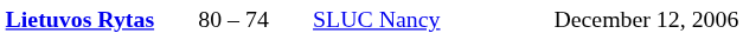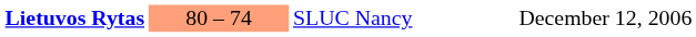Lietuvos Rytas | column 2: no background -> lightsalmon background
